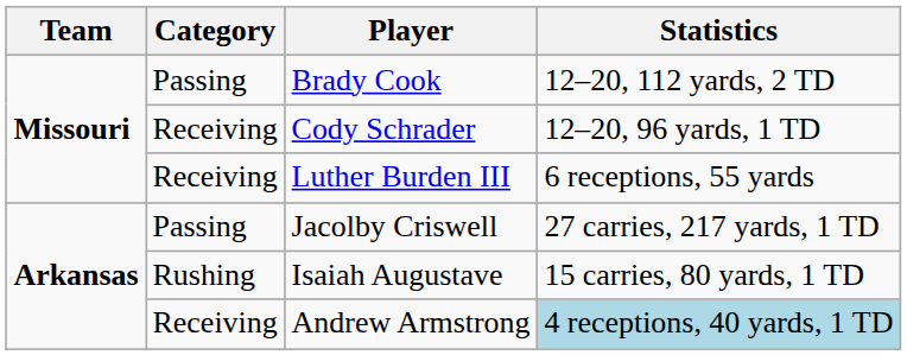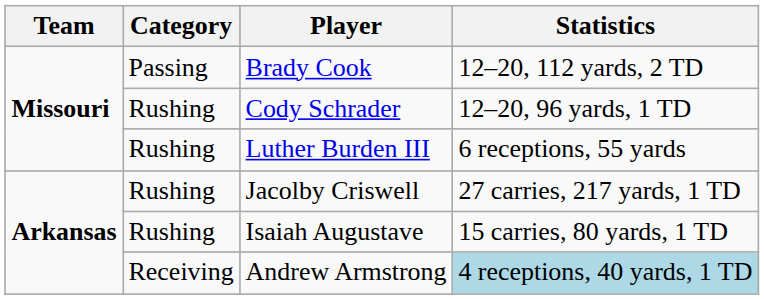Cody Schrader | Category: Receiving -> Rushing
Luther Burden III | Category: Receiving -> Rushing
Jacolby Criswell | Category: Passing -> Rushing
